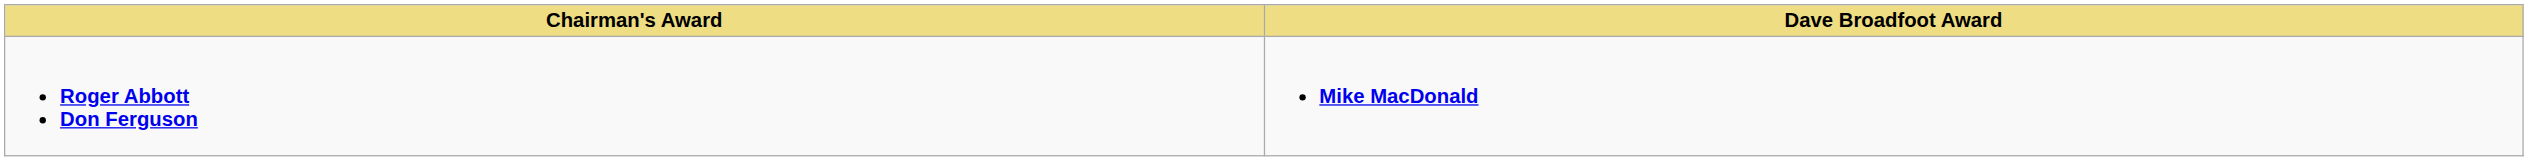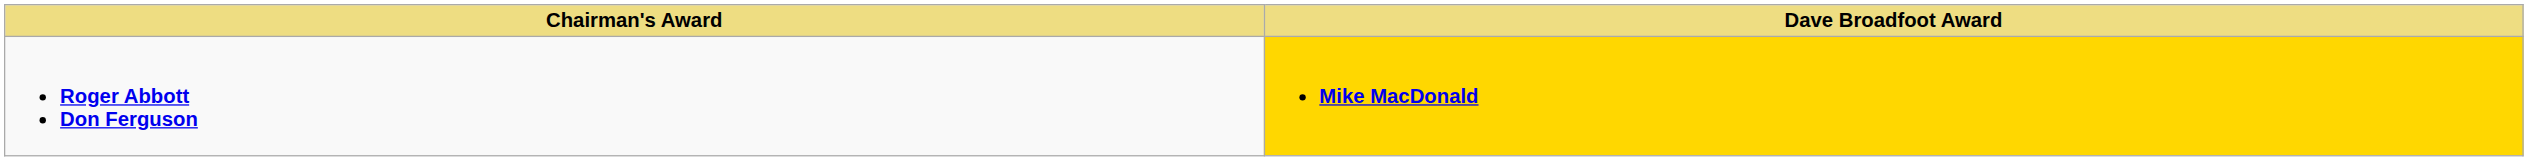Roger Abbott Don Ferguson | Dave Broadfoot Award: no background -> gold background
